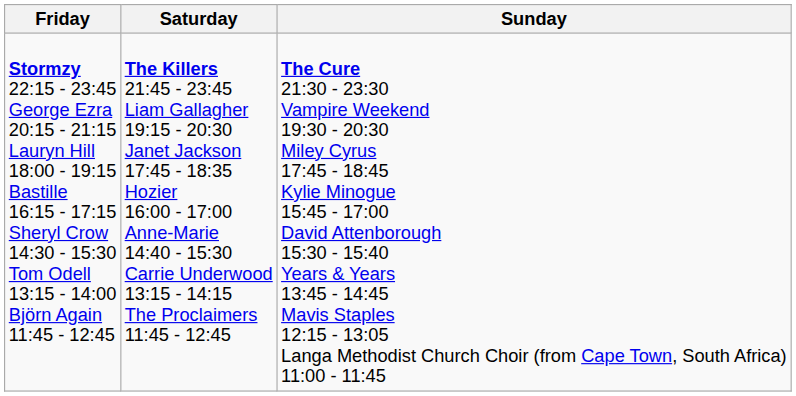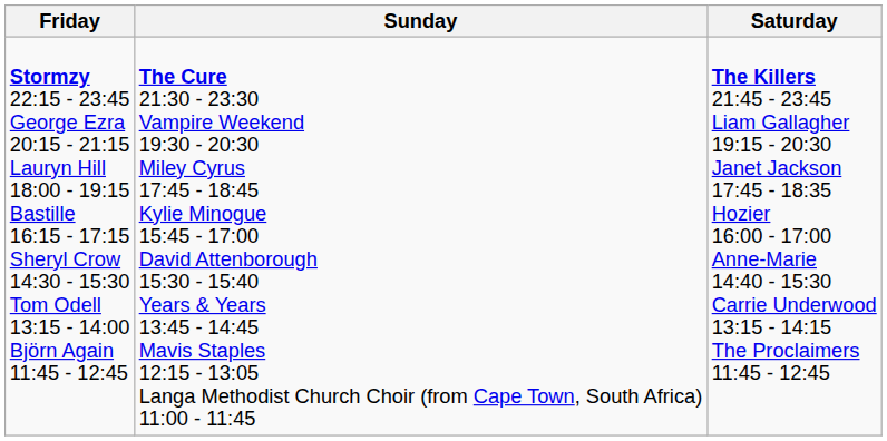columns swapped: Saturday <-> Sunday
